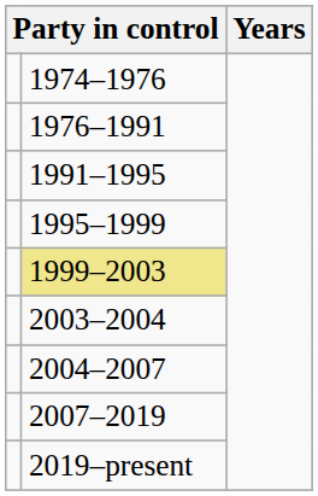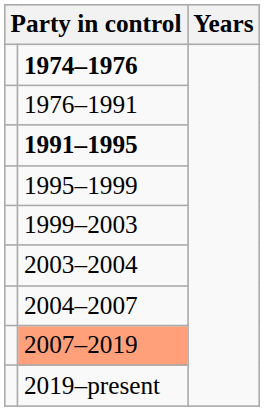1974–1976 | column 2: normal -> bold
1991–1995 | column 2: normal -> bold
1999–2003 | column 2: khaki background -> no background
2007–2019 | column 2: no background -> lightsalmon background
